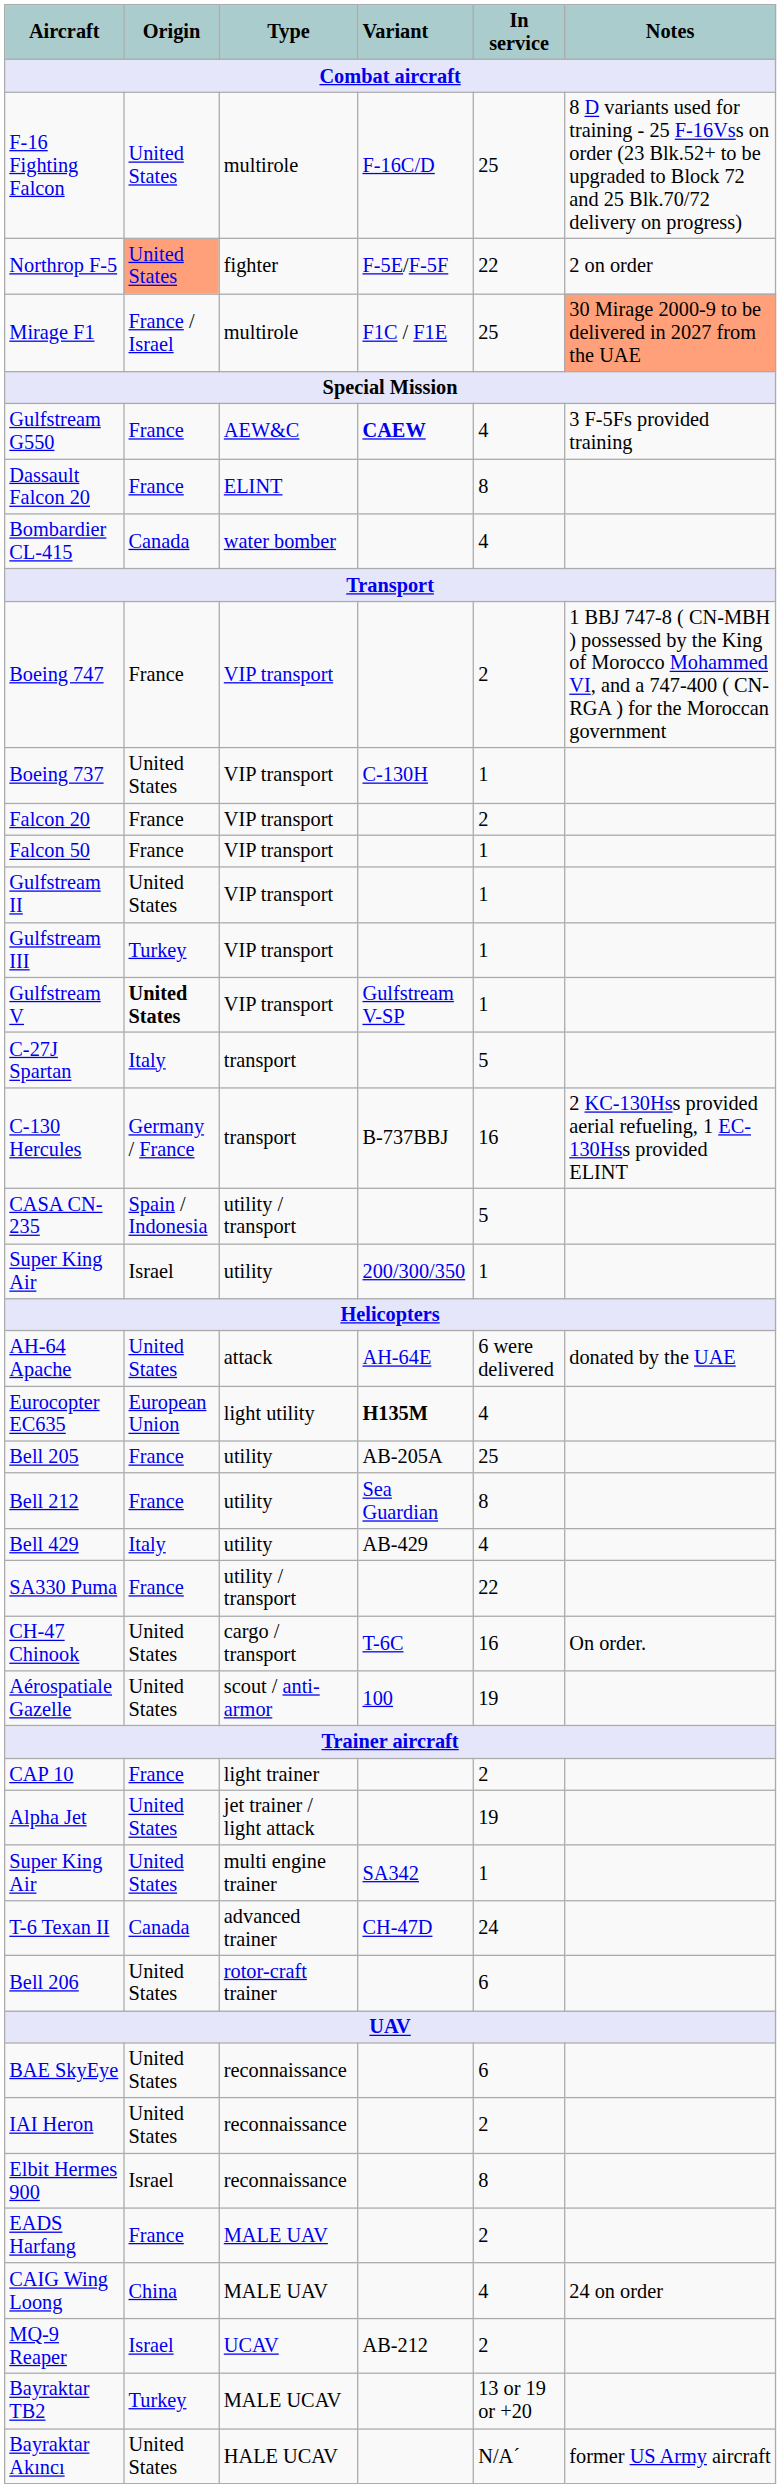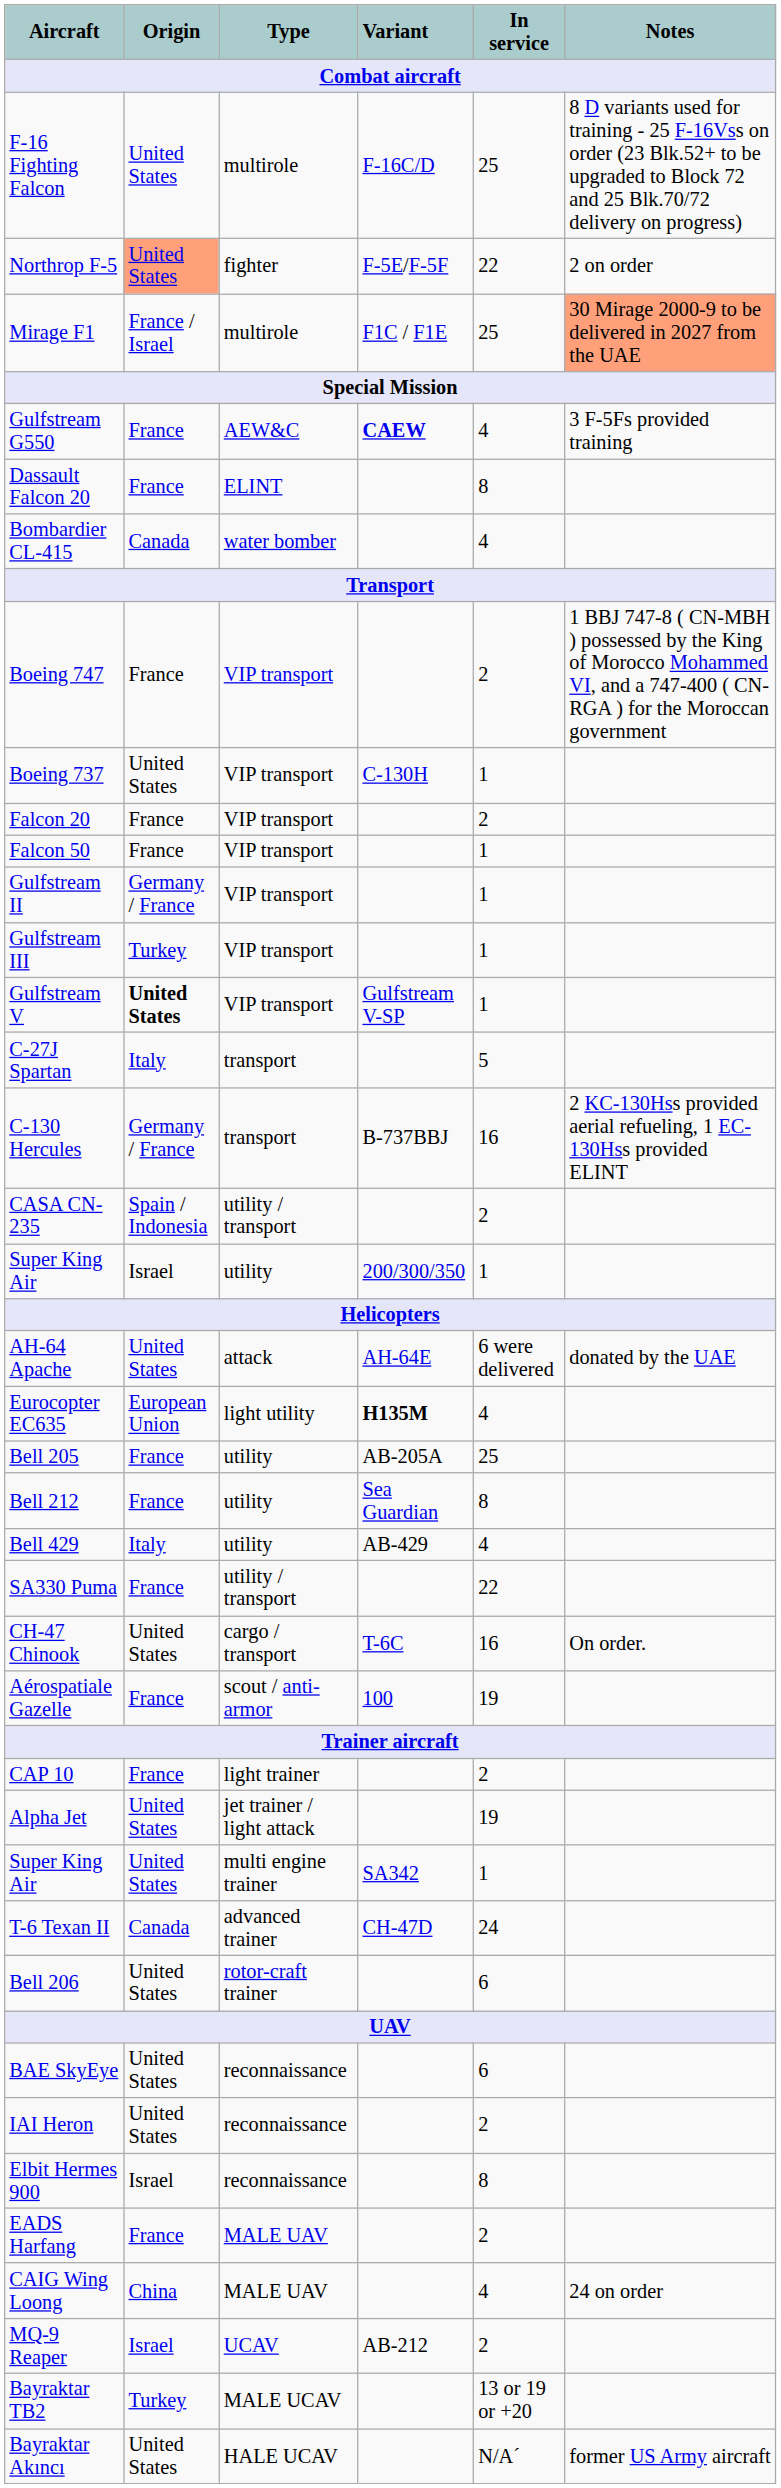Gulfstream II | Origin / Combat aircraft: United States -> Germany / France
CASA CN-235 | In service / Combat aircraft: 5 -> 2
Aérospatiale Gazelle | Origin / Combat aircraft: United States -> France
